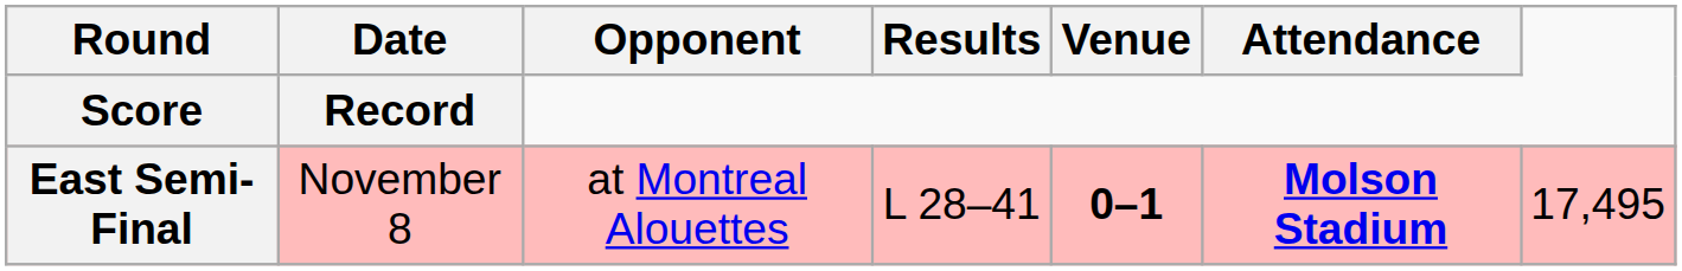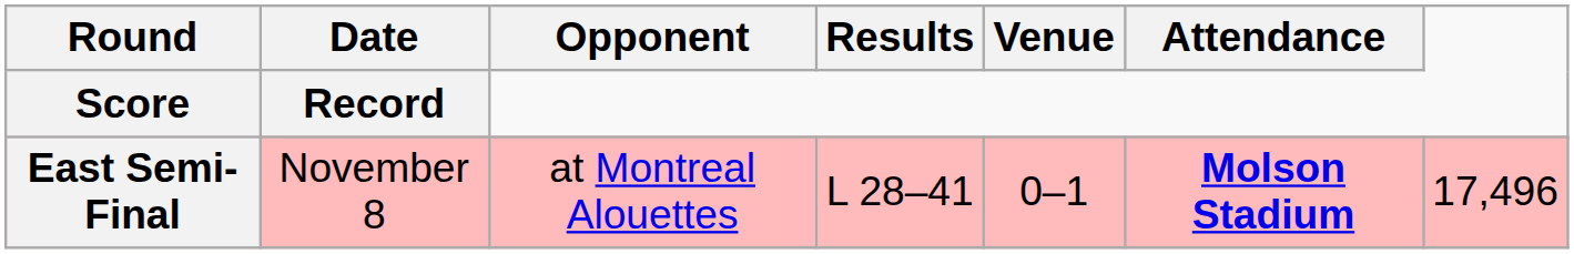East Semi-Final | Venue: bold -> normal
East Semi-Final | column 7: 17,495 -> 17,496
